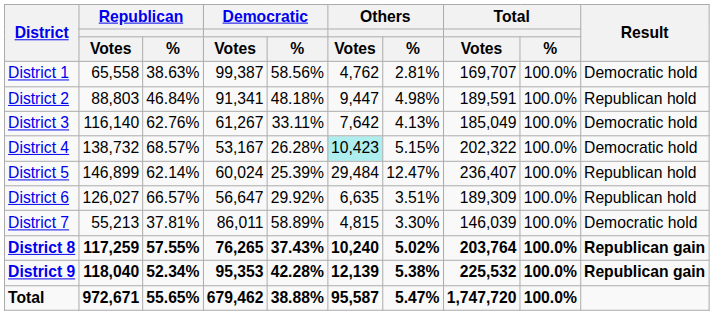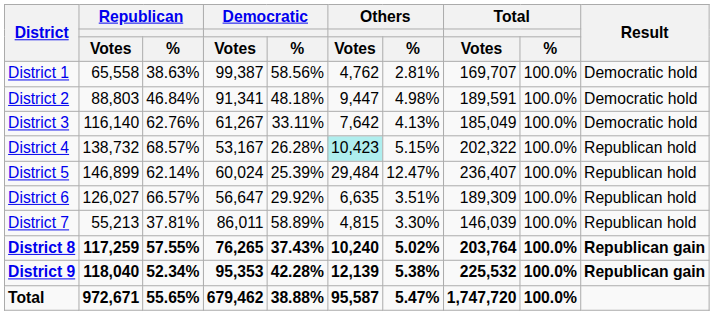District 2 | Result: Republican hold -> Democratic hold
District 4 | Result: Democratic hold -> Republican hold
District 7 | Result: Democratic hold -> Republican hold
